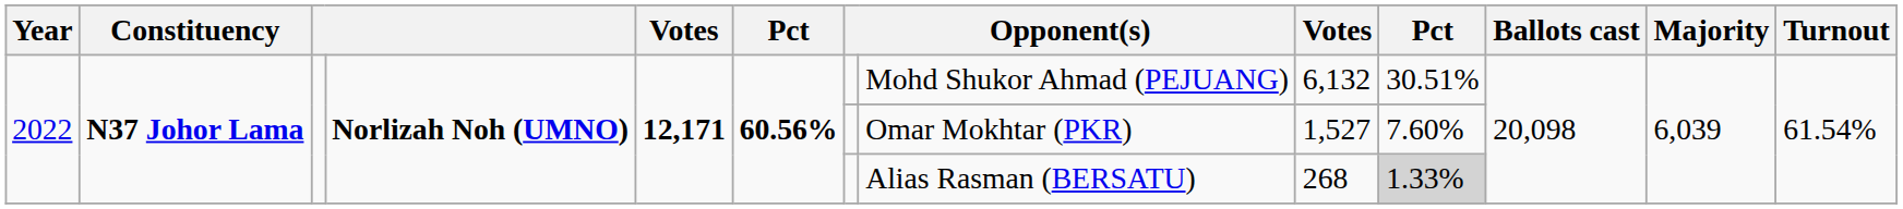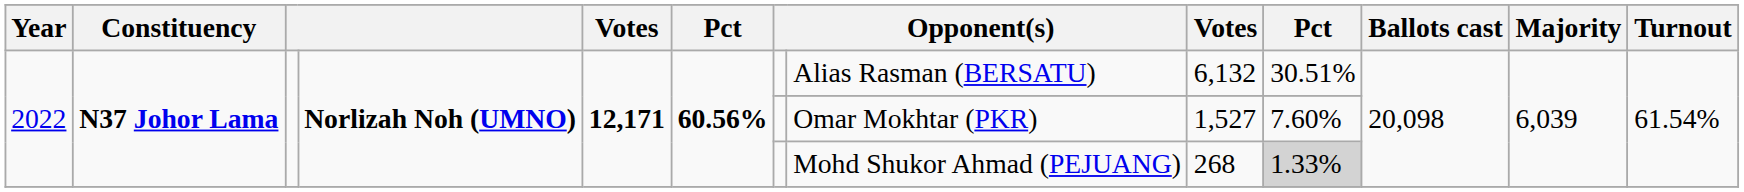row 2 | column 8: Mohd Shukor Ahmad (PEJUANG) -> Alias Rasman (BERSATU)
row 4 | column 8: Alias Rasman (BERSATU) -> Mohd Shukor Ahmad (PEJUANG)
